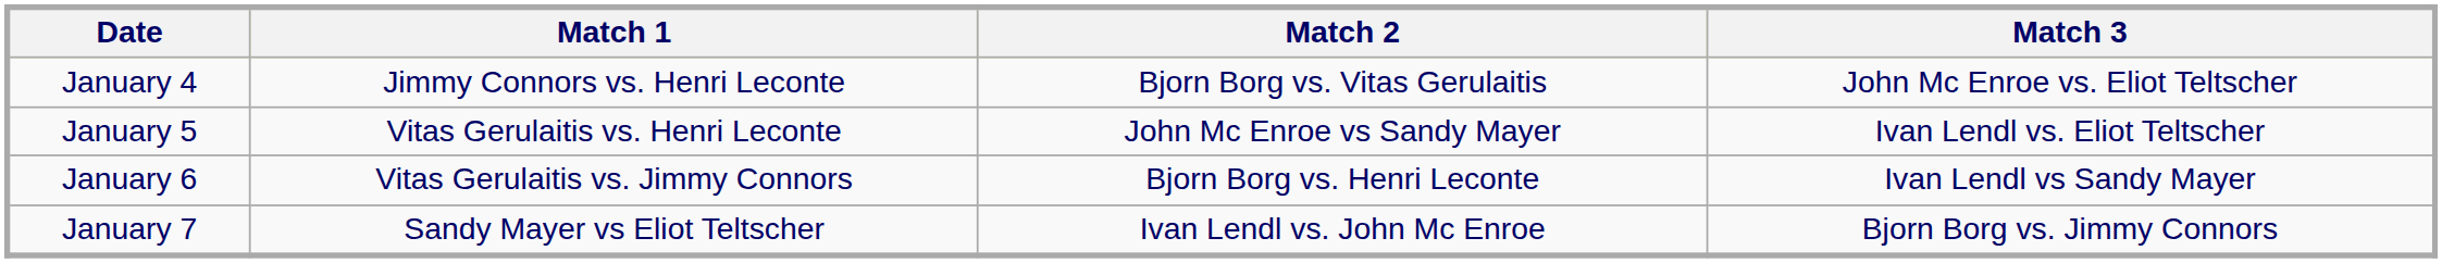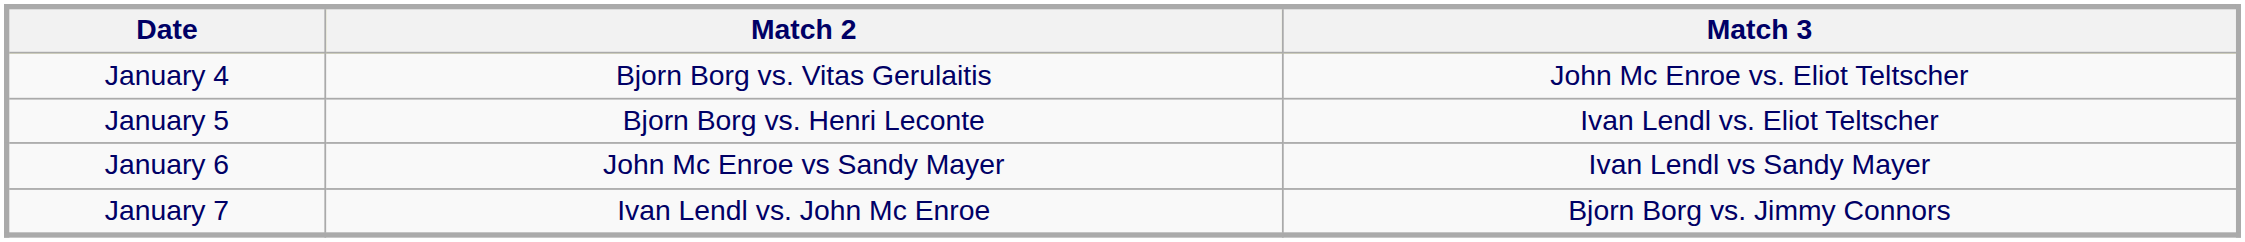- column: Match 1 | Jimmy Connors vs. Henri Leconte | Vitas Gerulaitis vs. Henri Leconte | Vitas Gerulaitis vs. Jimmy Connors | Sandy Mayer vs Eliot Teltscher
January 5 | Match 2: John Mc Enroe vs Sandy Mayer -> Bjorn Borg vs. Henri Leconte
January 6 | Match 2: Bjorn Borg vs. Henri Leconte -> John Mc Enroe vs Sandy Mayer
